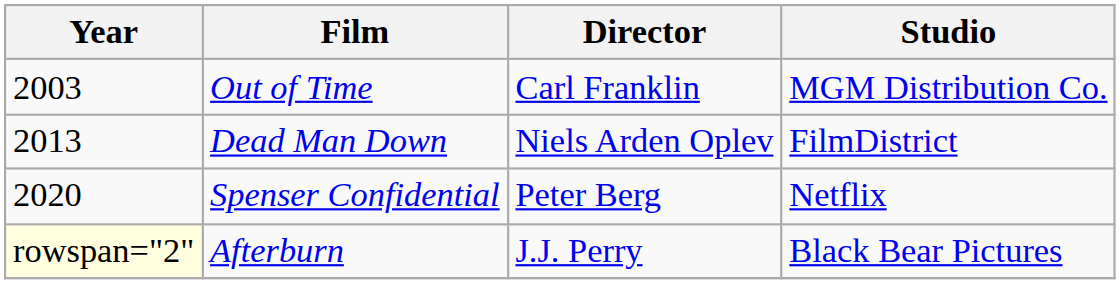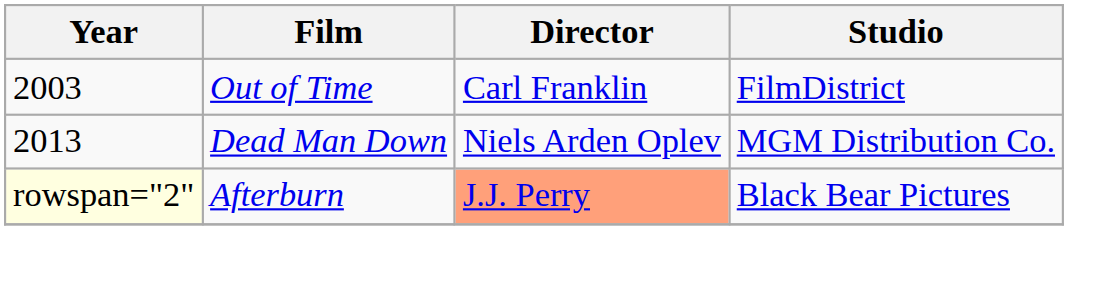Out of Time | Studio: MGM Distribution Co. -> FilmDistrict
Dead Man Down | Studio: FilmDistrict -> MGM Distribution Co.
- row: 2020 | Spenser Confidential | Peter Berg | Netflix
Afterburn | Director: no background -> lightsalmon background
